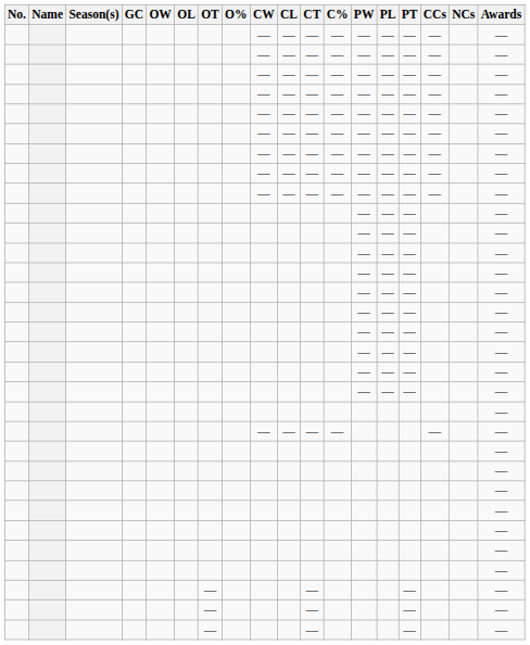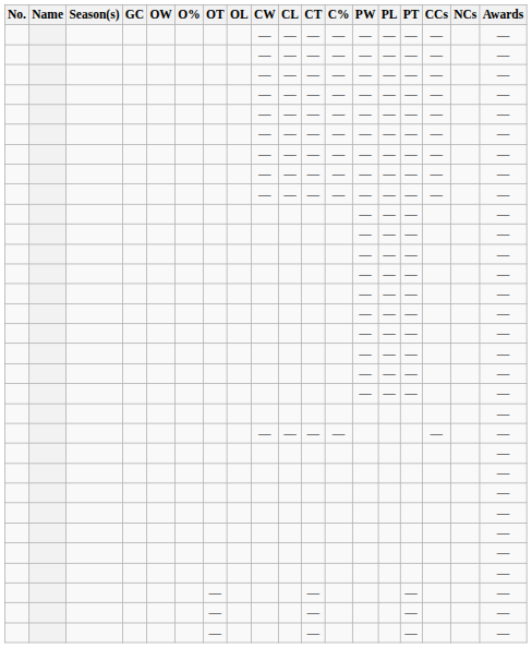columns swapped: OL <-> O%
